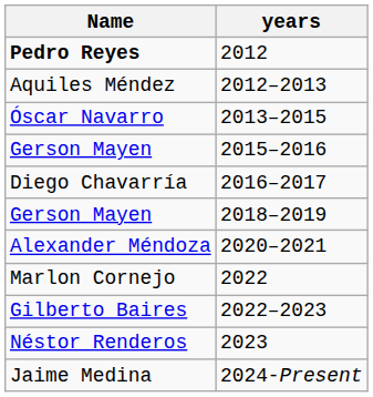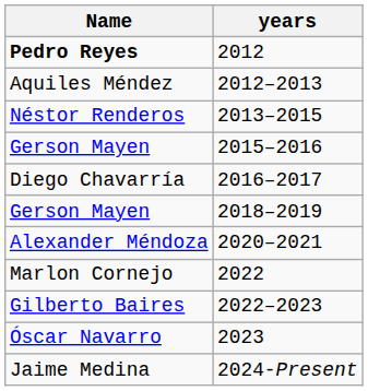row 4 | Name: Óscar Navarro -> Néstor Renderos
row 11 | Name: Néstor Renderos -> Óscar Navarro
